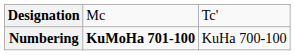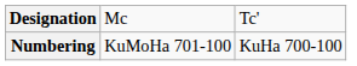Numbering | column 2: bold -> normal
